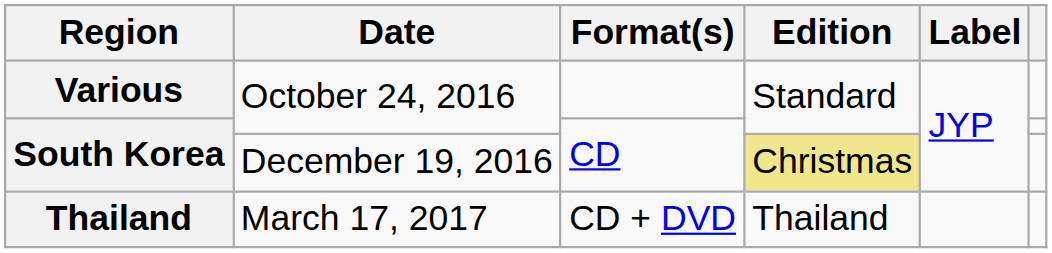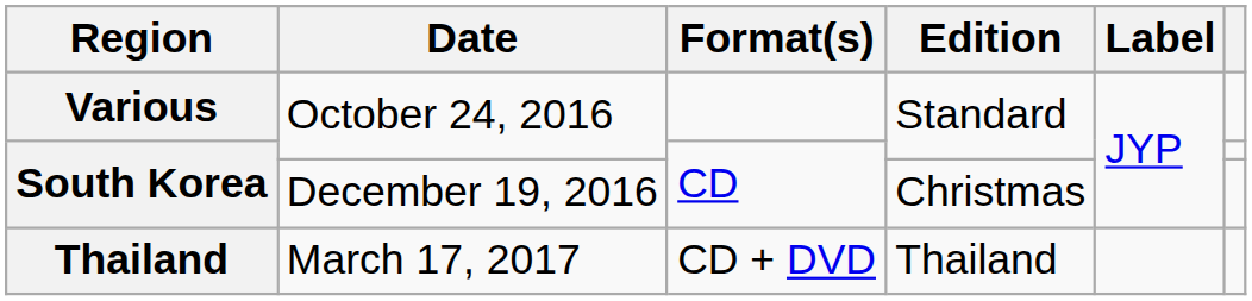South Korea / December 19, 2016 | Edition: khaki background -> no background
